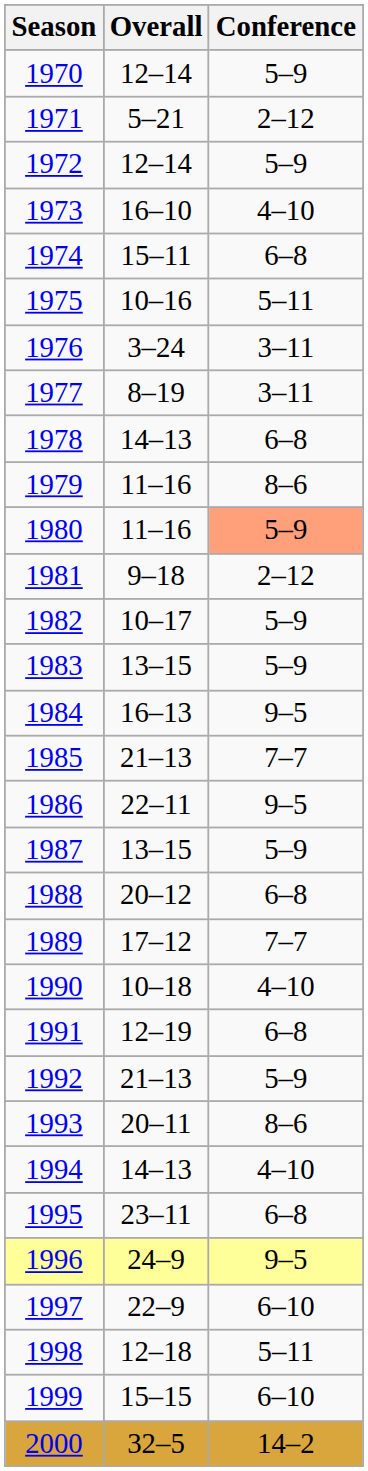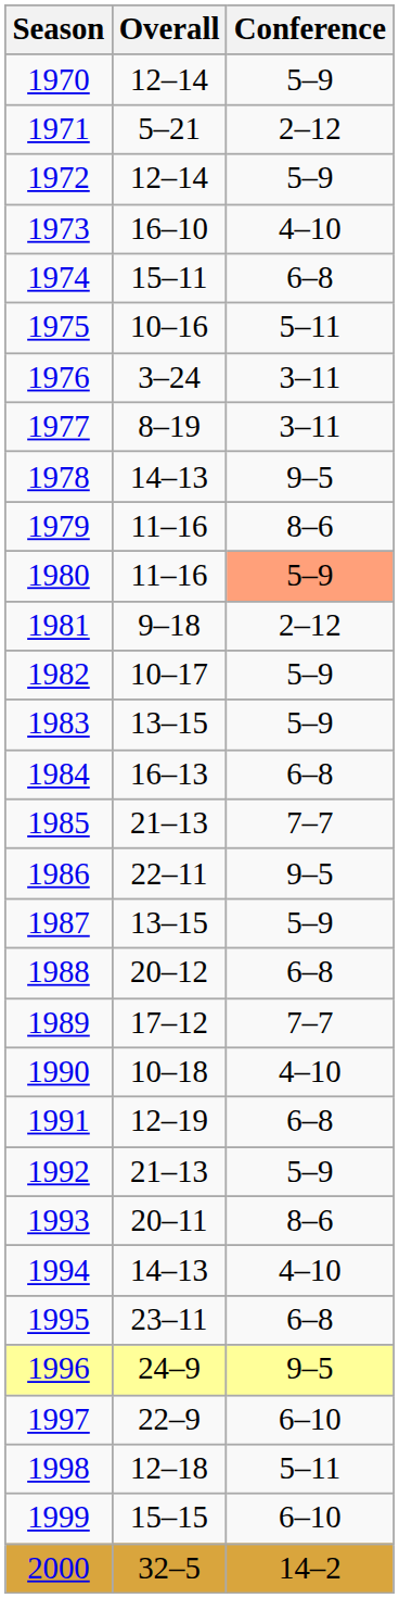1978 | Conference: 6–8 -> 9–5
1984 | Conference: 9–5 -> 6–8
